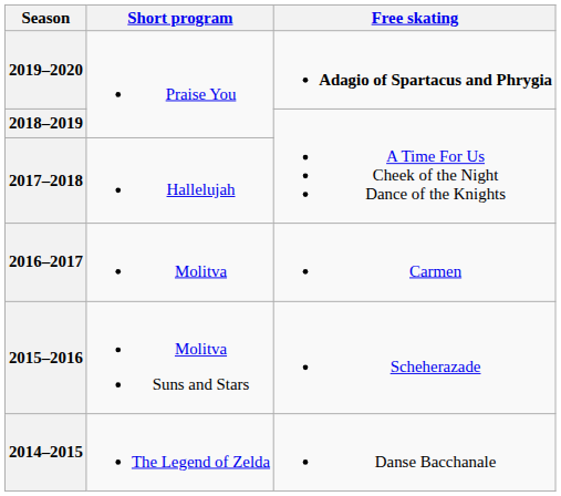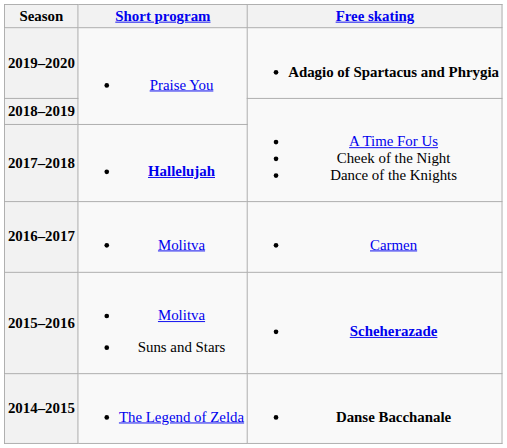2017–2018 | Short program: normal -> bold
2015–2016 | Free skating: normal -> bold
2014–2015 | Free skating: normal -> bold
